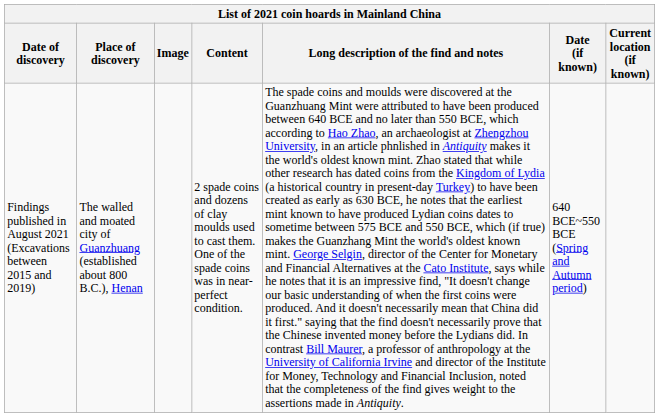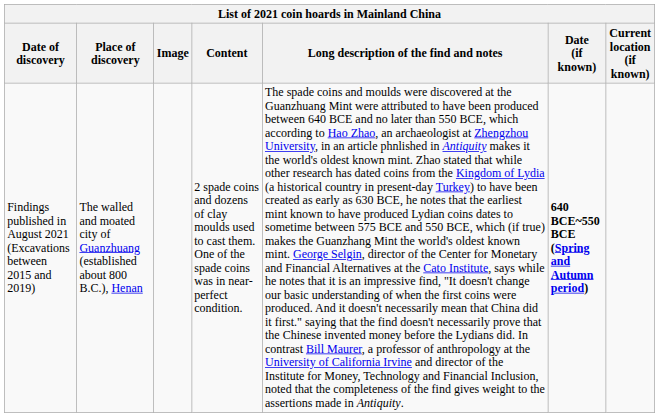row 3 | Date (if known): normal -> bold
